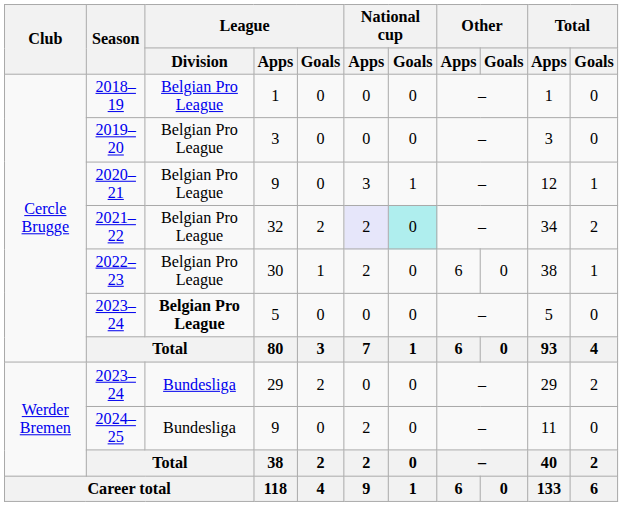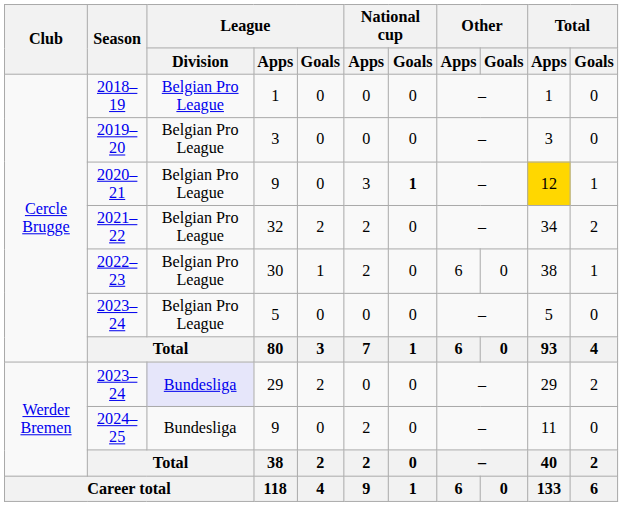2020–21 | National cup / Goals: normal -> bold
2020–21 | Total / Apps: no background -> gold background
2021–22 | National cup / Apps: lavender background -> no background
2021–22 | National cup / Goals: paleturquoise background -> no background
2023–24 / 5 | League / Division: bold -> normal
2023–24 / 29 | League / Division: no background -> lavender background
